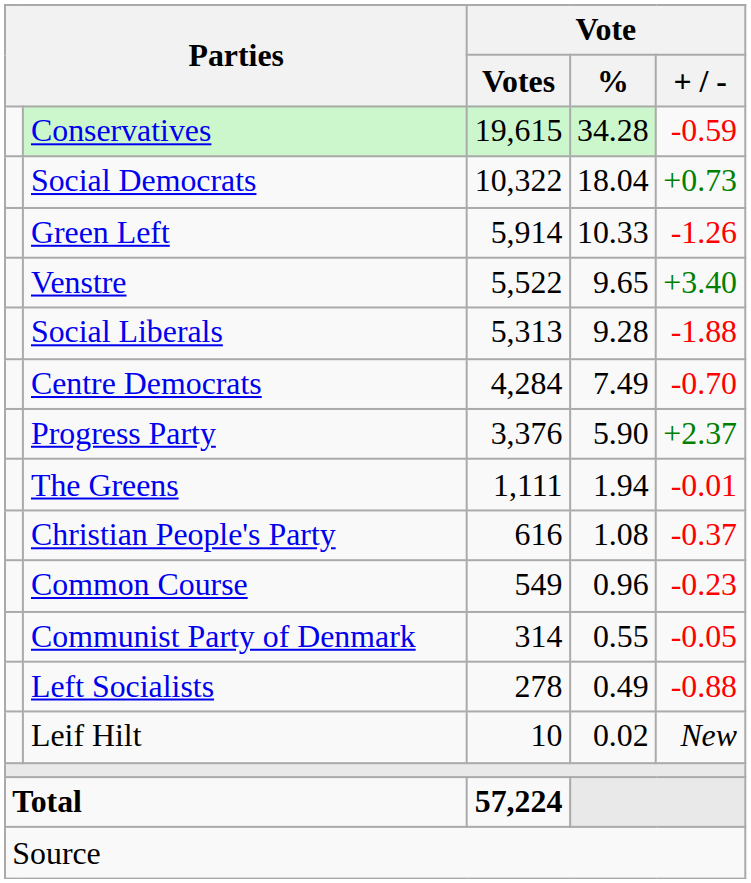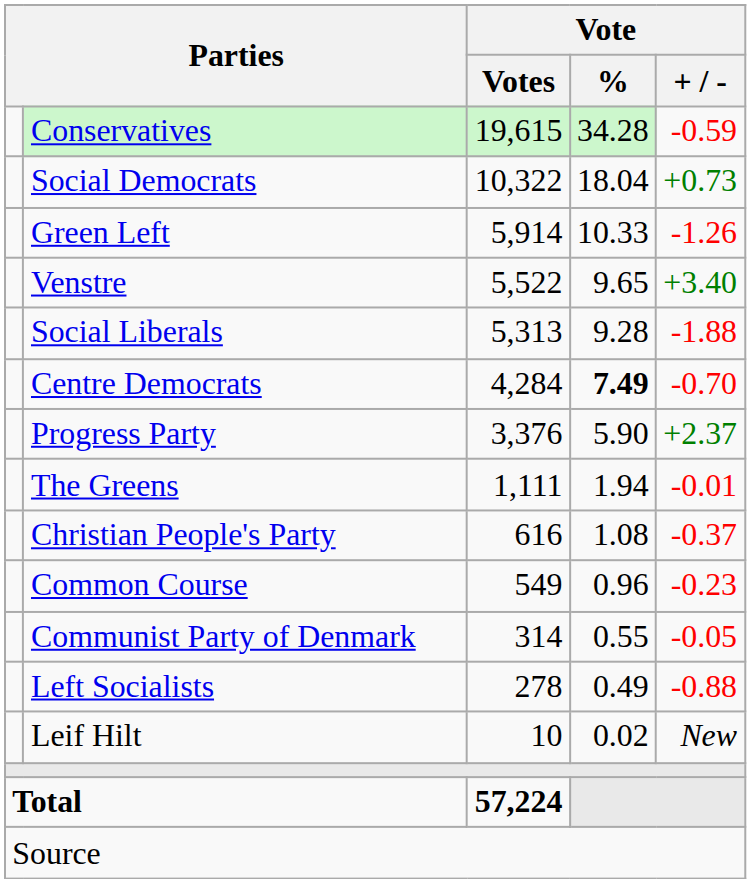Centre Democrats | Vote / %: normal -> bold
